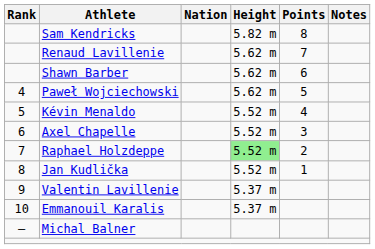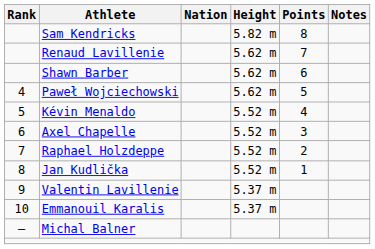Raphael Holzdeppe | Height: lightgreen background -> no background
